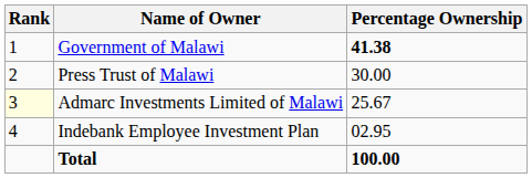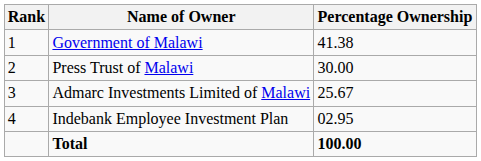Government of Malawi | Percentage Ownership: bold -> normal
Admarc Investments Limited of Malawi | Rank: lightyellow background -> no background
